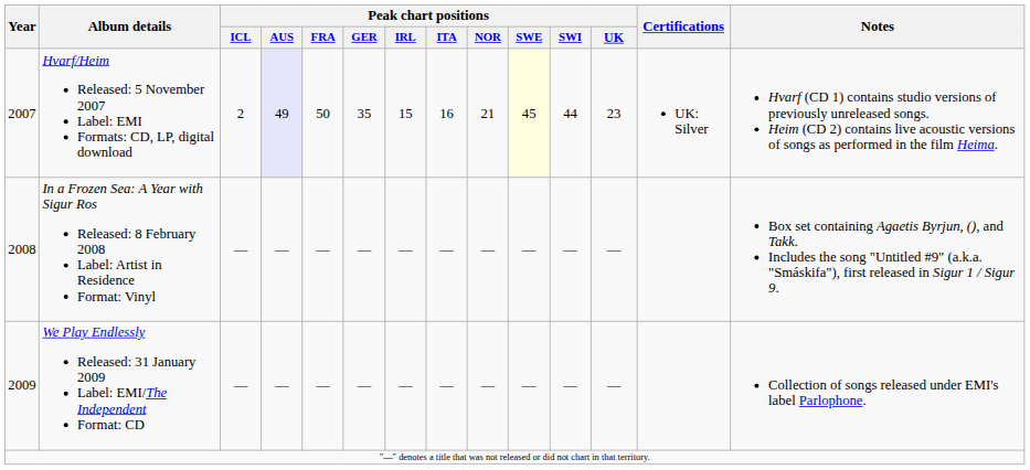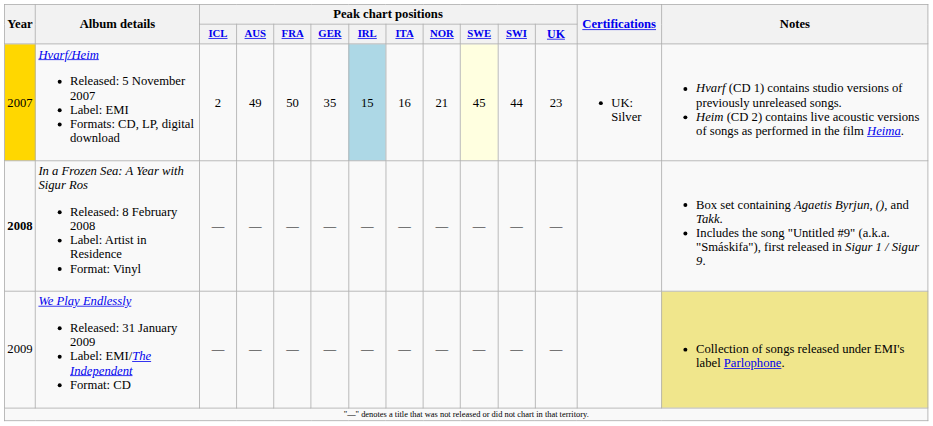row 3 | Year: no background -> gold background
row 3 | Peak chart positions / AUS: lavender background -> no background
row 3 | Peak chart positions / IRL: no background -> lightblue background
row 4 | Year: normal -> bold
row 5 | Notes: no background -> khaki background
